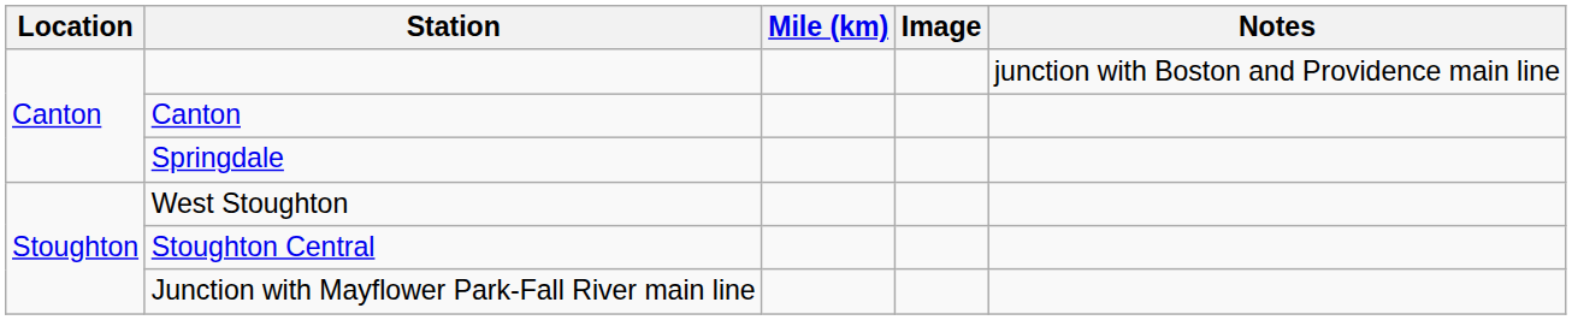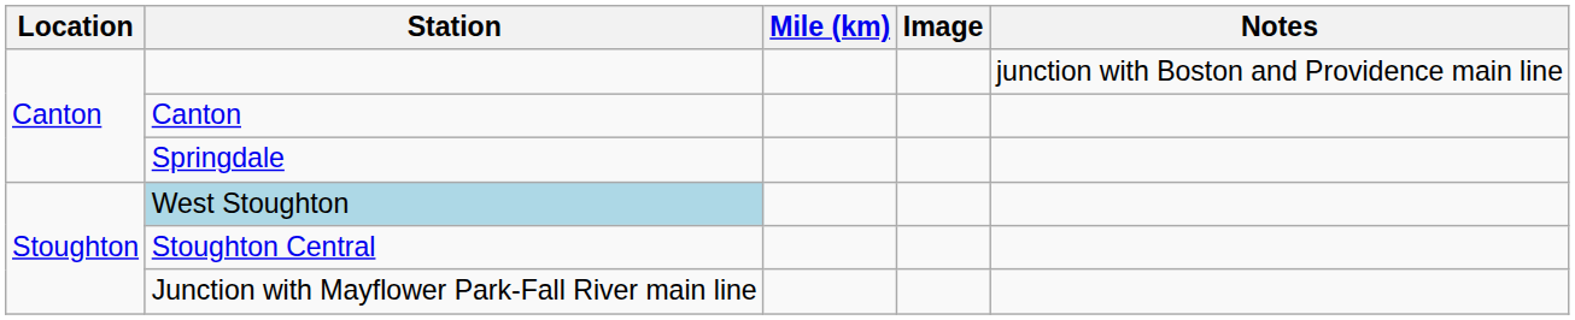West Stoughton | Station: no background -> lightblue background
